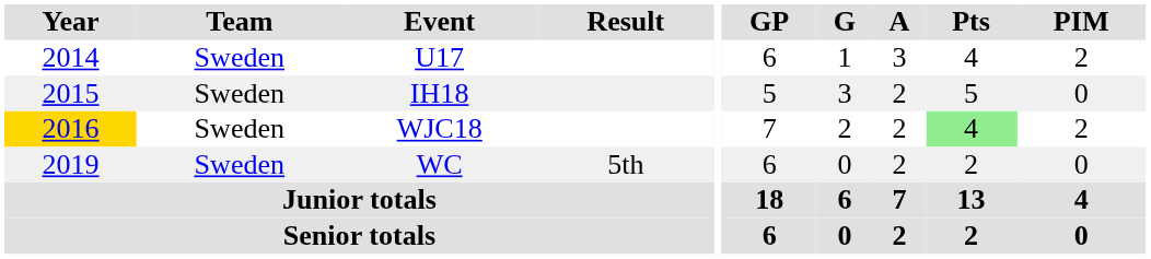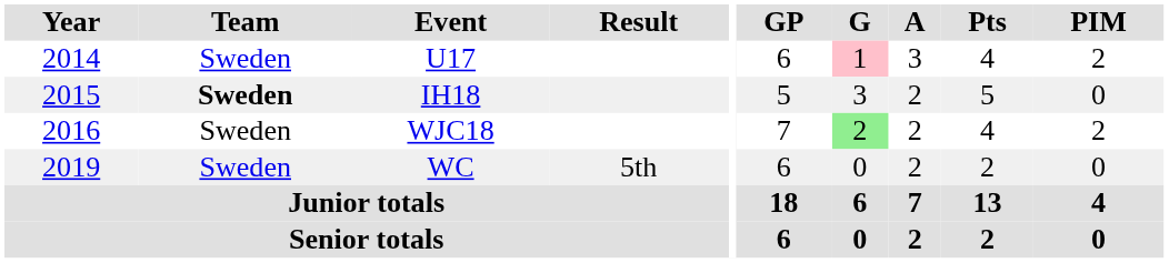U17 | G: no background -> pink background
IH18 | Team: normal -> bold
WJC18 | Year: gold background -> no background
WJC18 | G: no background -> lightgreen background
WJC18 | Pts: lightgreen background -> no background
